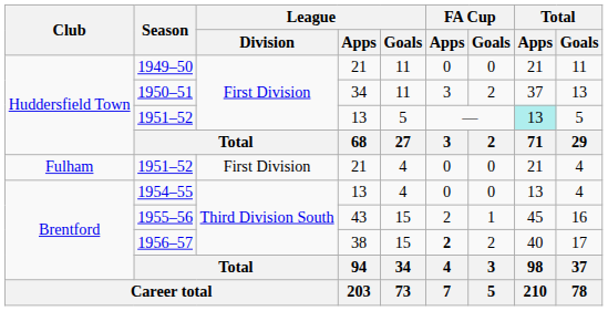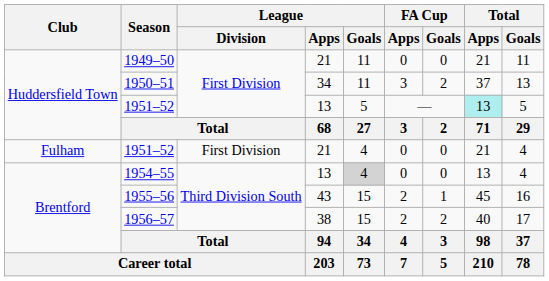1954–55 | League / Goals: no background -> lightgrey background
1956–57 | FA Cup / Apps: bold -> normal
